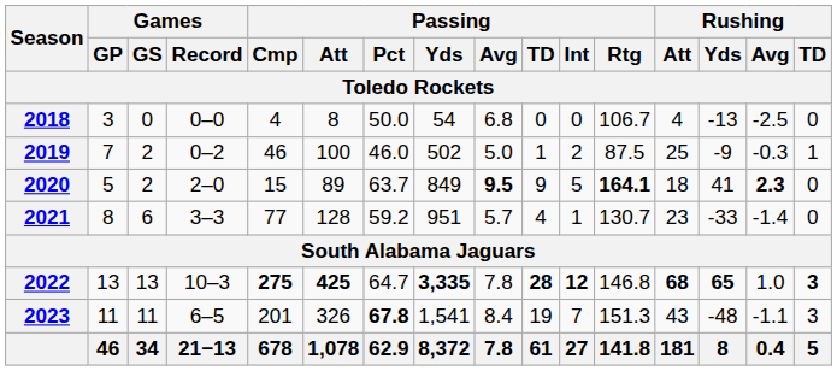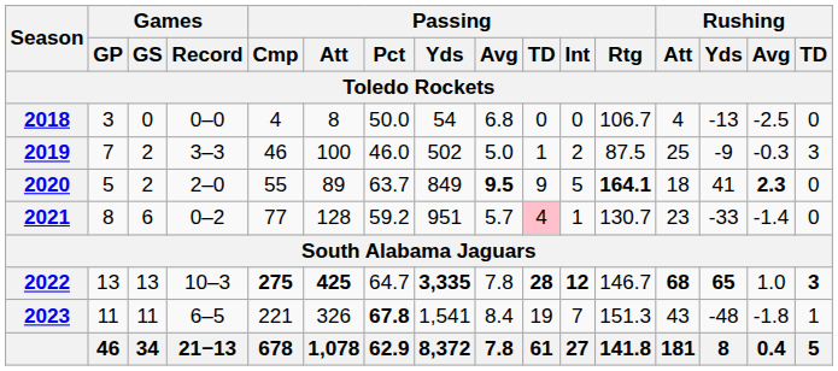2019 | Games / Record / Toledo Rockets: 0–2 -> 3–3
2019 | Rushing / TD / Toledo Rockets: 1 -> 3
2020 | Passing / Cmp / Toledo Rockets: 15 -> 55
2021 | Games / Record / Toledo Rockets: 3–3 -> 0–2
2021 | Passing / TD / Toledo Rockets: no background -> pink background
2022 | Passing / Rtg / Toledo Rockets: 146.8 -> 146.7
2023 | Passing / Cmp / Toledo Rockets: 201 -> 221
2023 | Rushing / Avg / Toledo Rockets: -1.1 -> -1.8
2023 | Rushing / TD / Toledo Rockets: 3 -> 1
